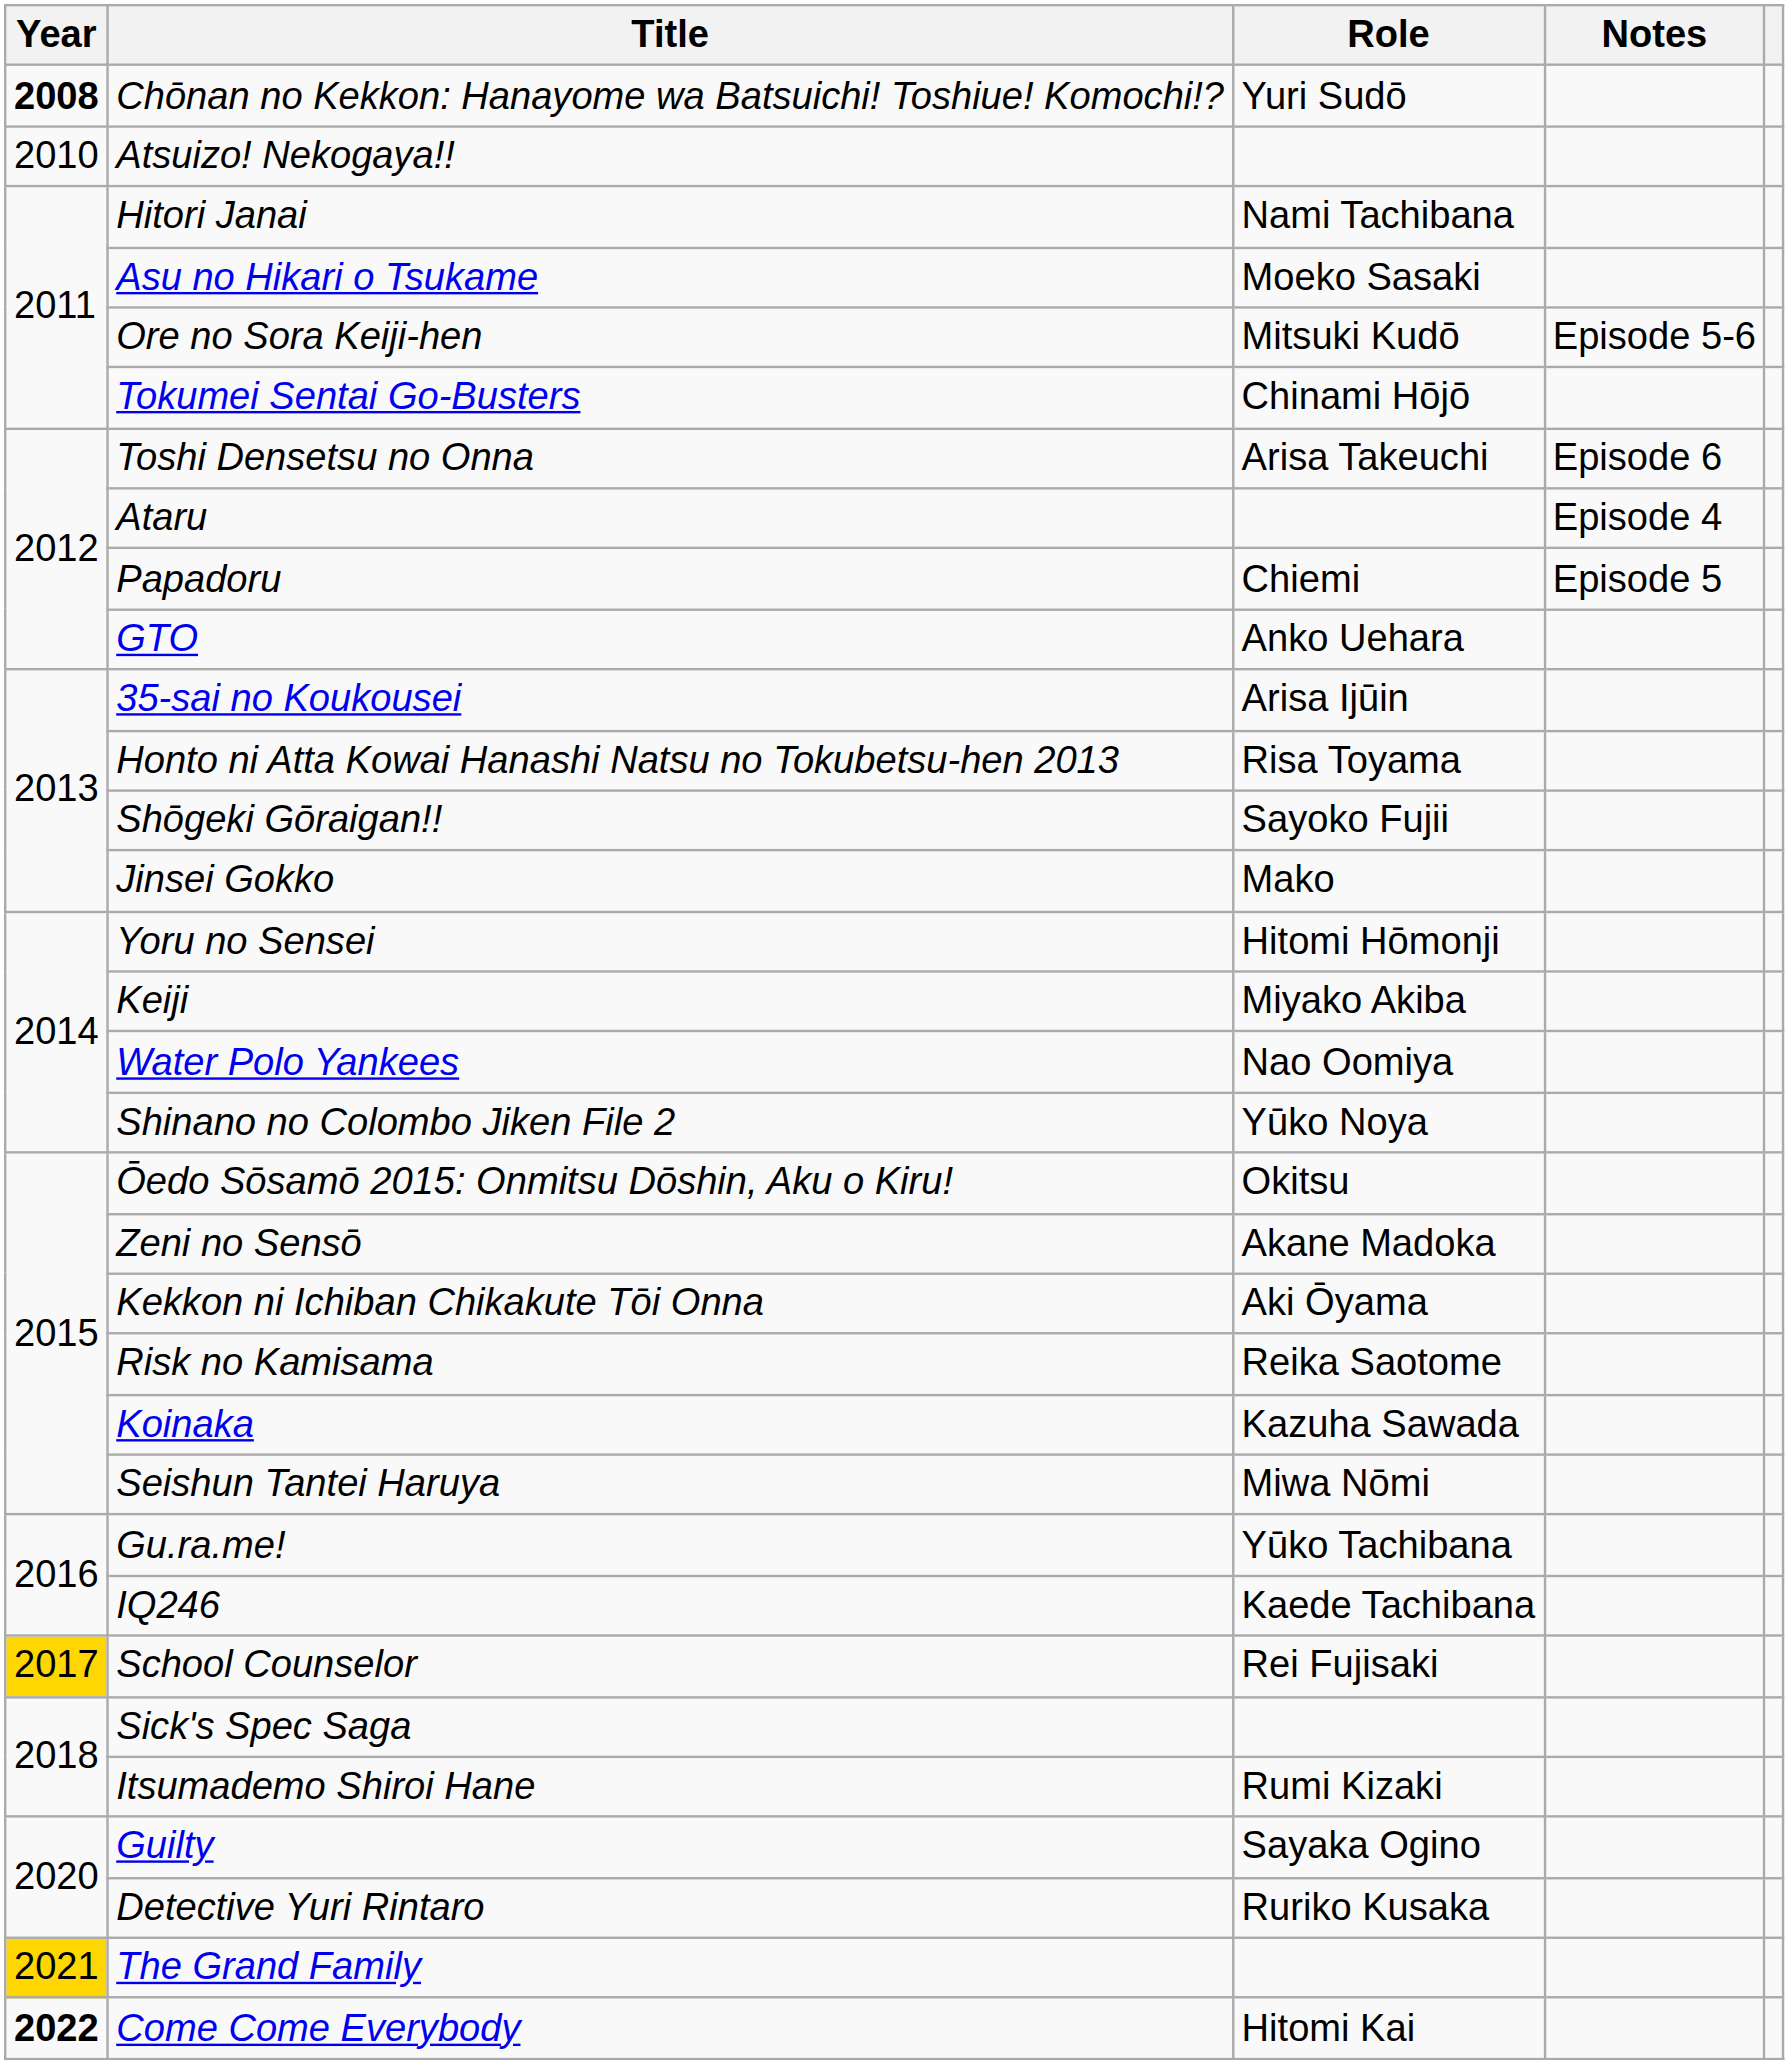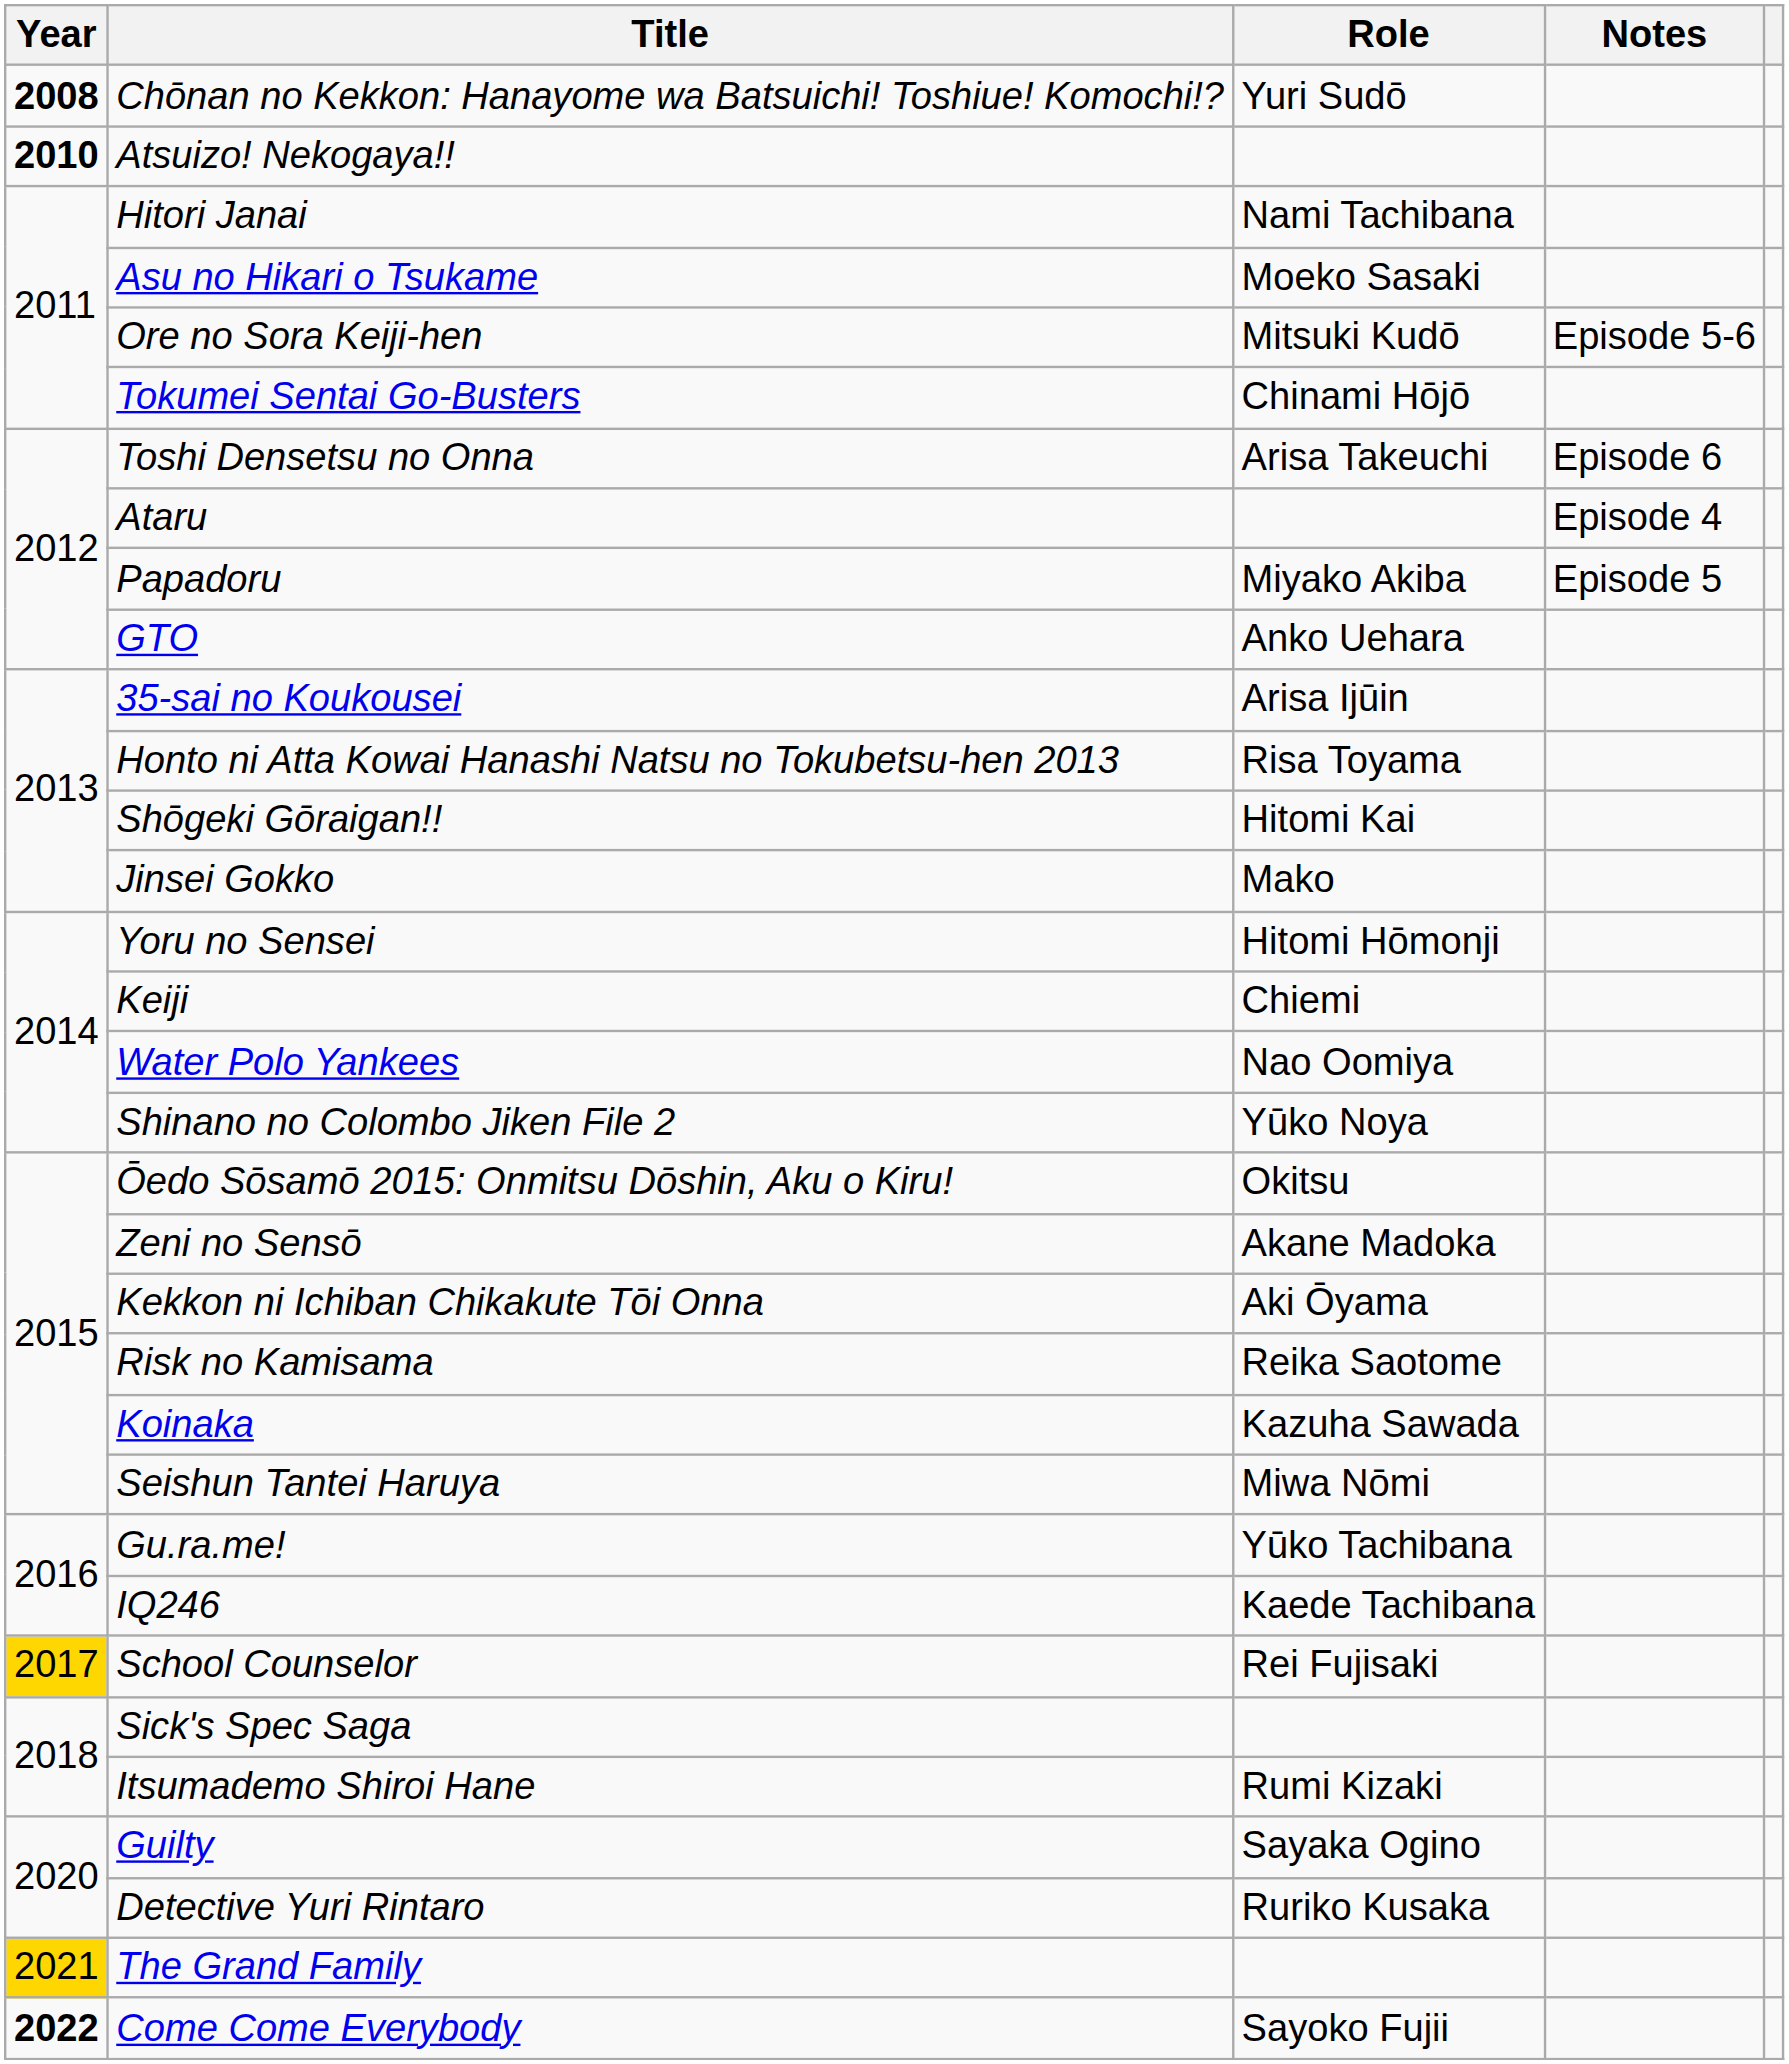Atsuizo! Nekogaya!! | Year: normal -> bold
Papadoru | Role: Chiemi -> Miyako Akiba
Shōgeki Gōraigan!! | Role: Sayoko Fujii -> Hitomi Kai
Keiji | Role: Miyako Akiba -> Chiemi
Come Come Everybody | Role: Hitomi Kai -> Sayoko Fujii
